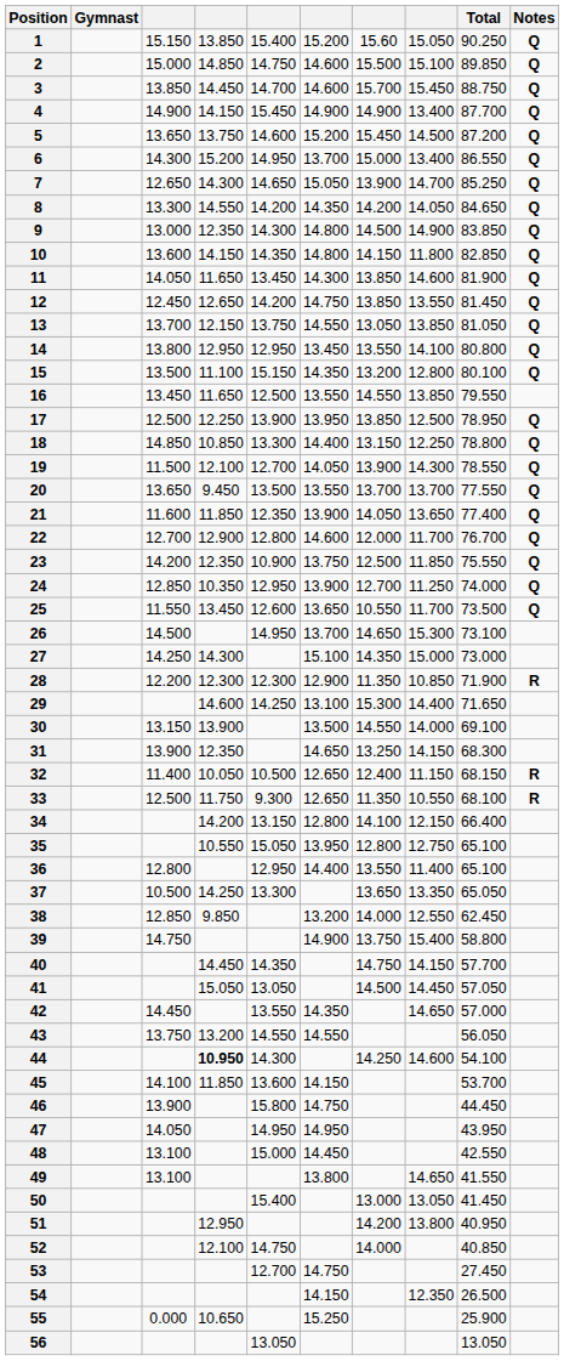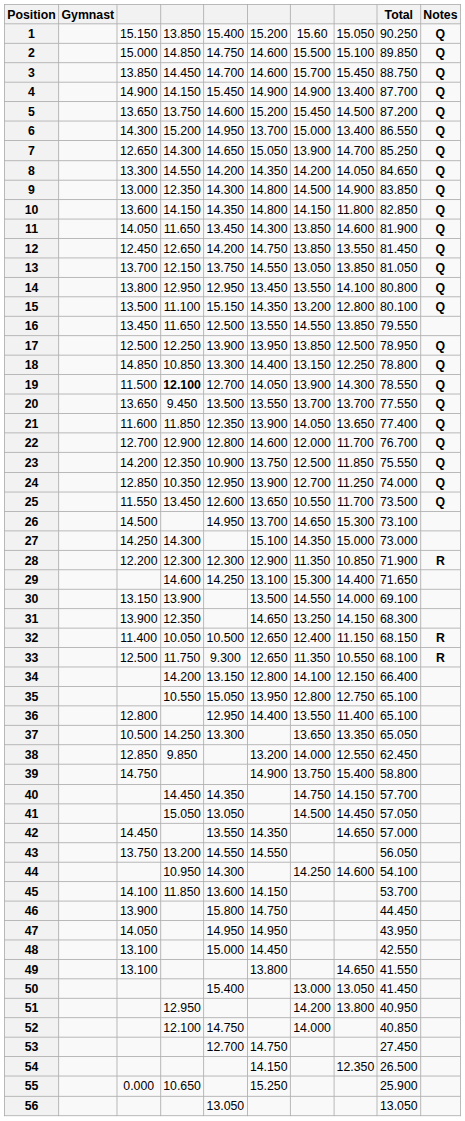19 | column 4: normal -> bold
44 | column 4: bold -> normal
